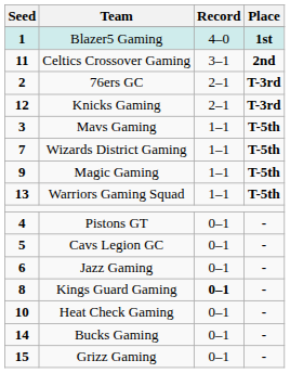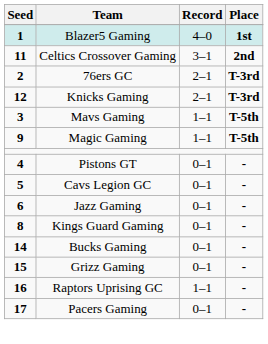- row: 7 | Wizards District Gaming | 1–1 | T-5th
- row: 13 | Warriors Gaming Squad | 1–1 | T-5th
Kings Guard Gaming | Record: bold -> normal
- row: 10 | Heat Check Gaming | 0–1 | -
+ row: 16 | Raptors Uprising GC | 1–1 | -
+ row: 17 | Pacers Gaming | 0–1 | -
